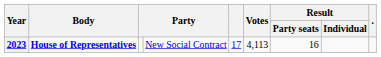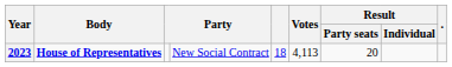2023 | column 5: 17 -> 18
2023 | Result / Party seats: 16 -> 20
